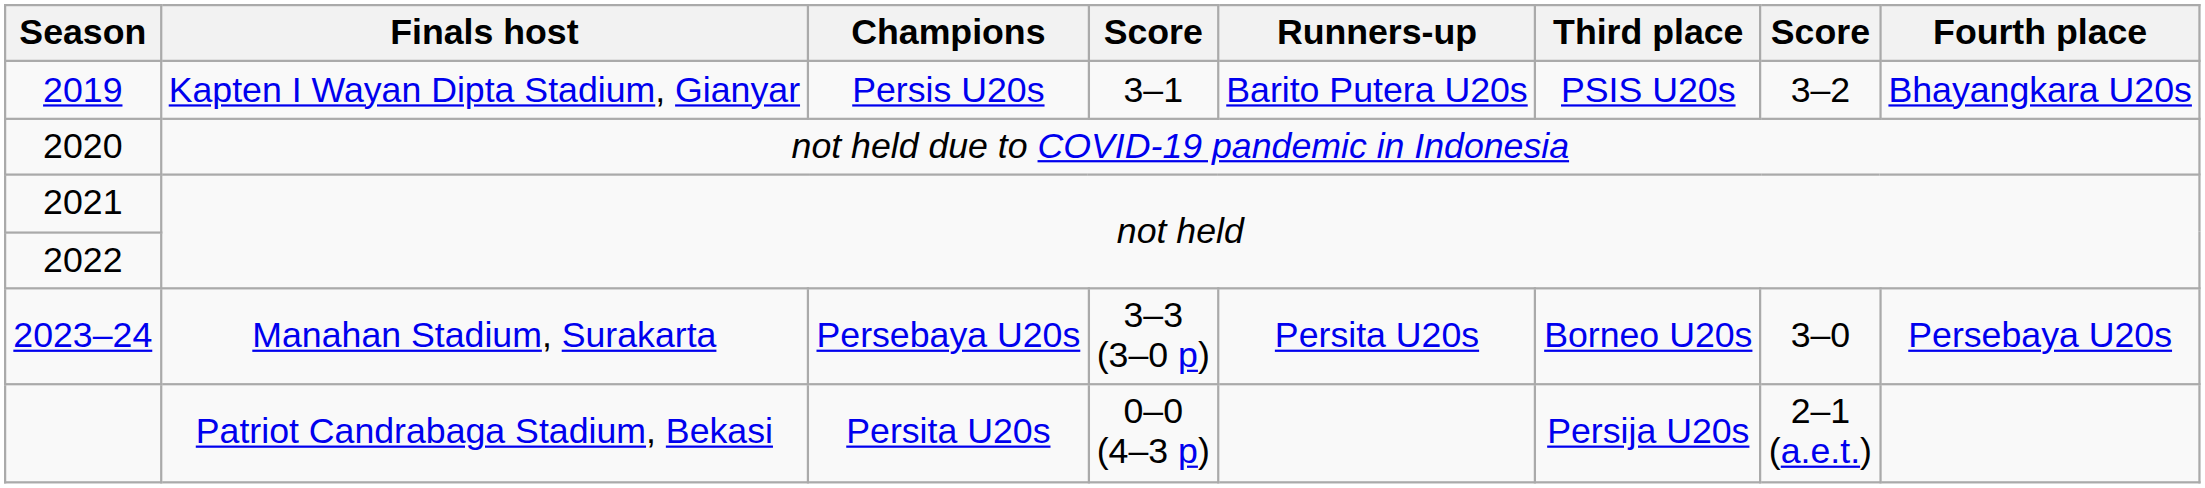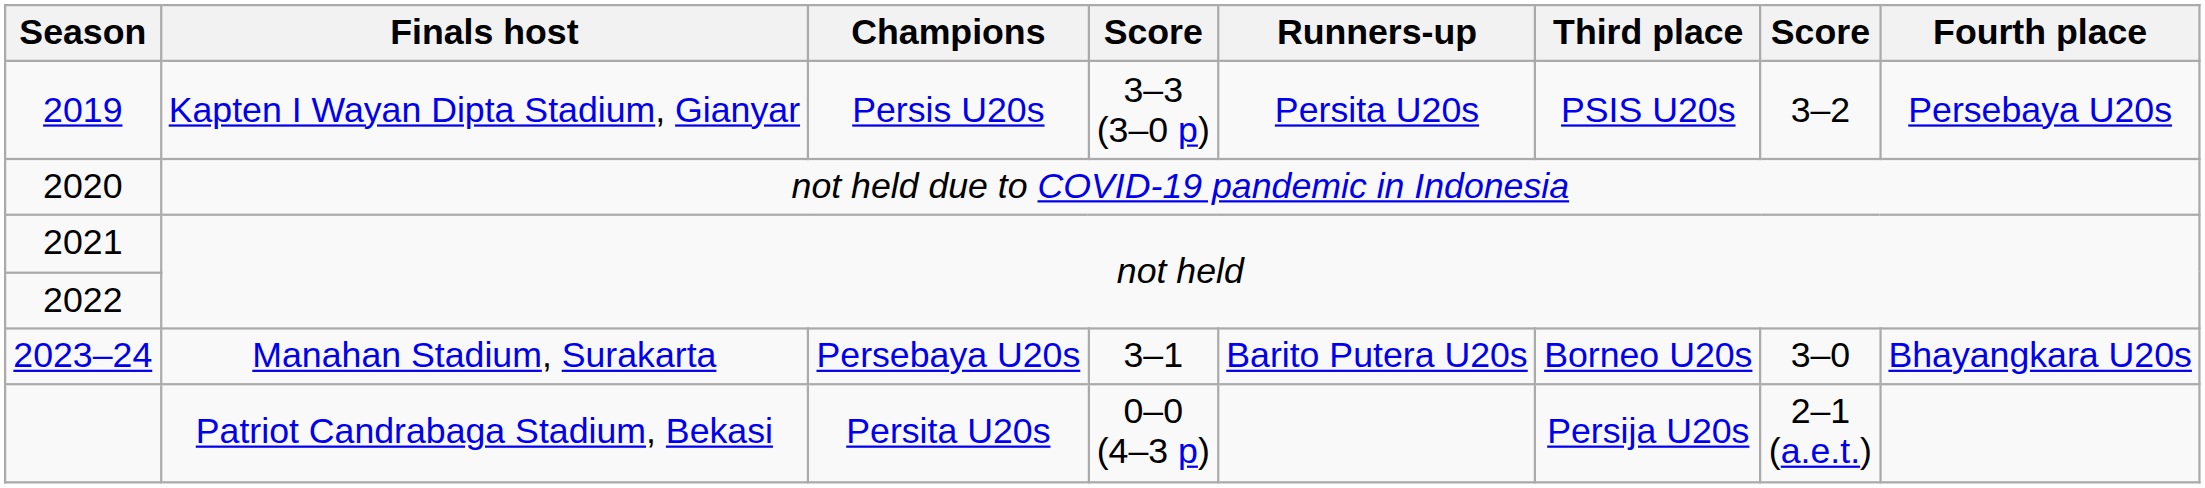2019 | column 4: 3–1 -> 3–3 (3–0 p)
2019 | Runners-up: Barito Putera U20s -> Persita U20s
2019 | Fourth place: Bhayangkara U20s -> Persebaya U20s
2023–24 | column 4: 3–3 (3–0 p) -> 3–1
2023–24 | Runners-up: Persita U20s -> Barito Putera U20s
2023–24 | Fourth place: Persebaya U20s -> Bhayangkara U20s
